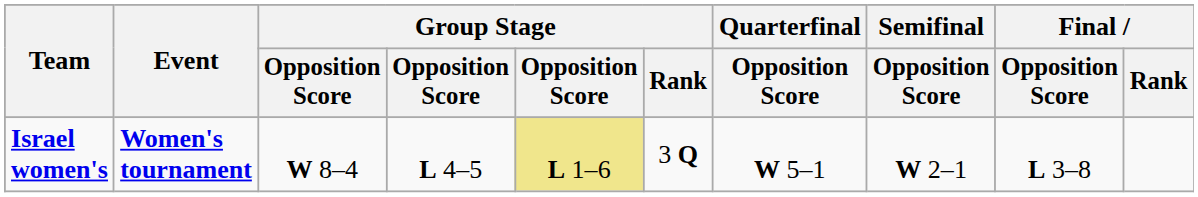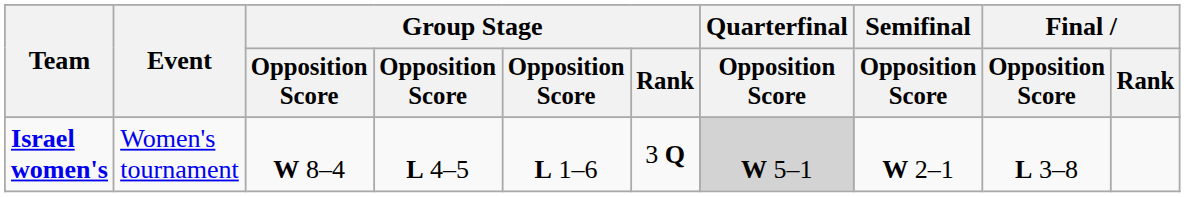Israel women's | Event: bold -> normal
Israel women's | column 5: khaki background -> no background
Israel women's | Quarterfinal / Opposition Score: no background -> lightgrey background
